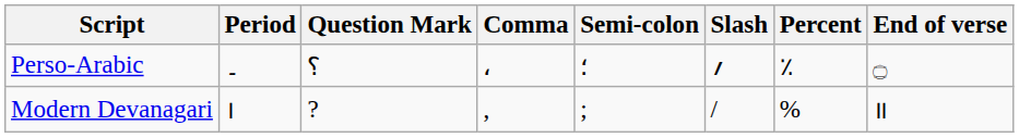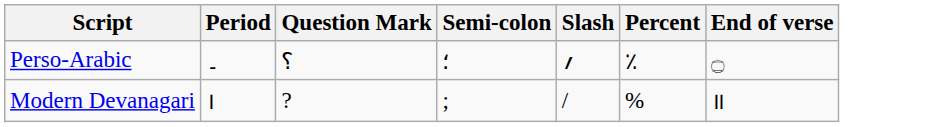- column: Comma | ، | ,
